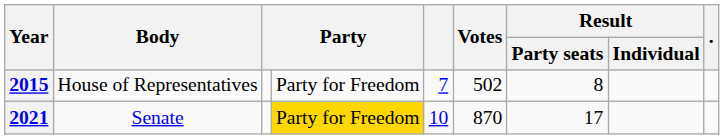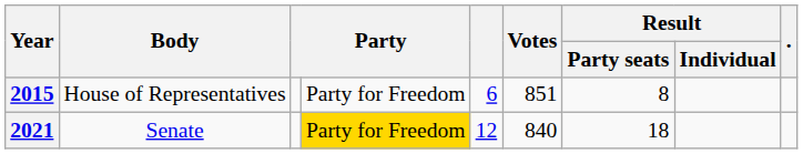2015 | column 5: 7 -> 6
2015 | Votes: 502 -> 851
2021 | column 5: 10 -> 12
2021 | Votes: 870 -> 840
2021 | Result / Party seats: 17 -> 18
